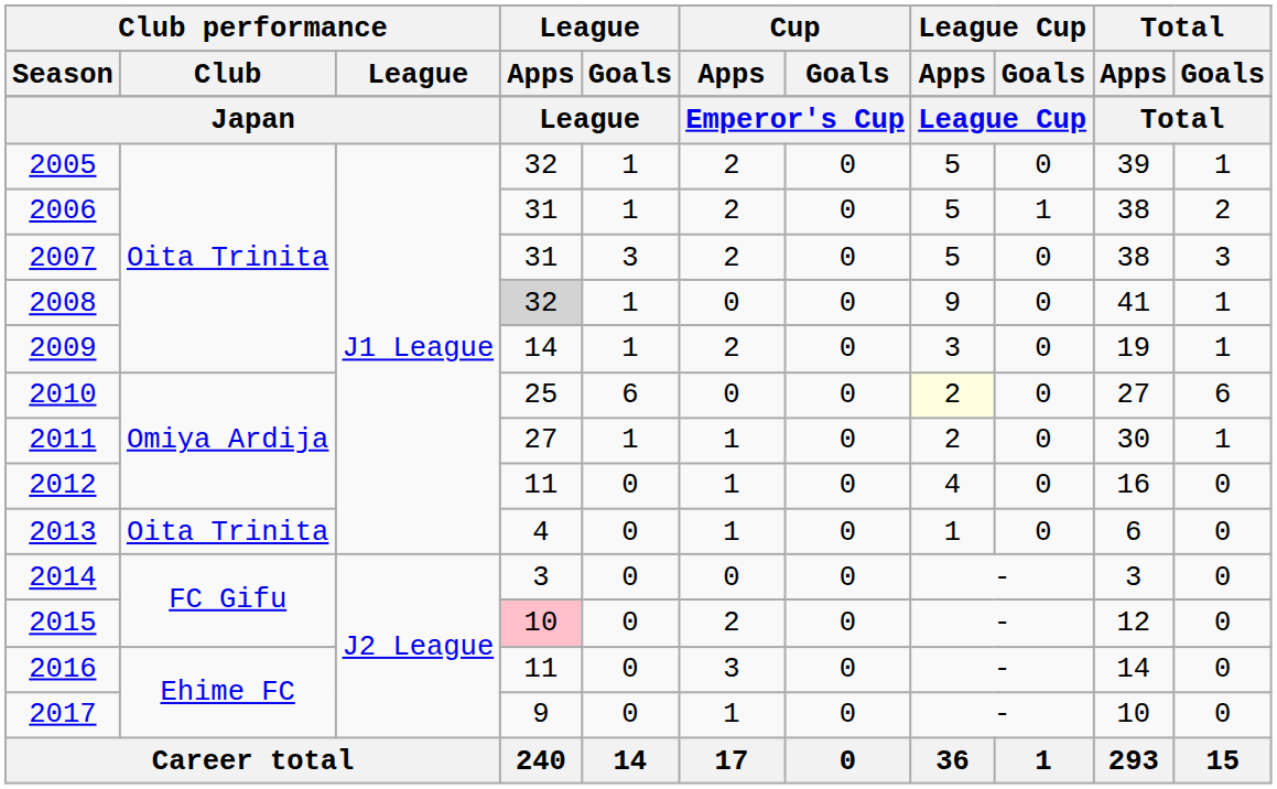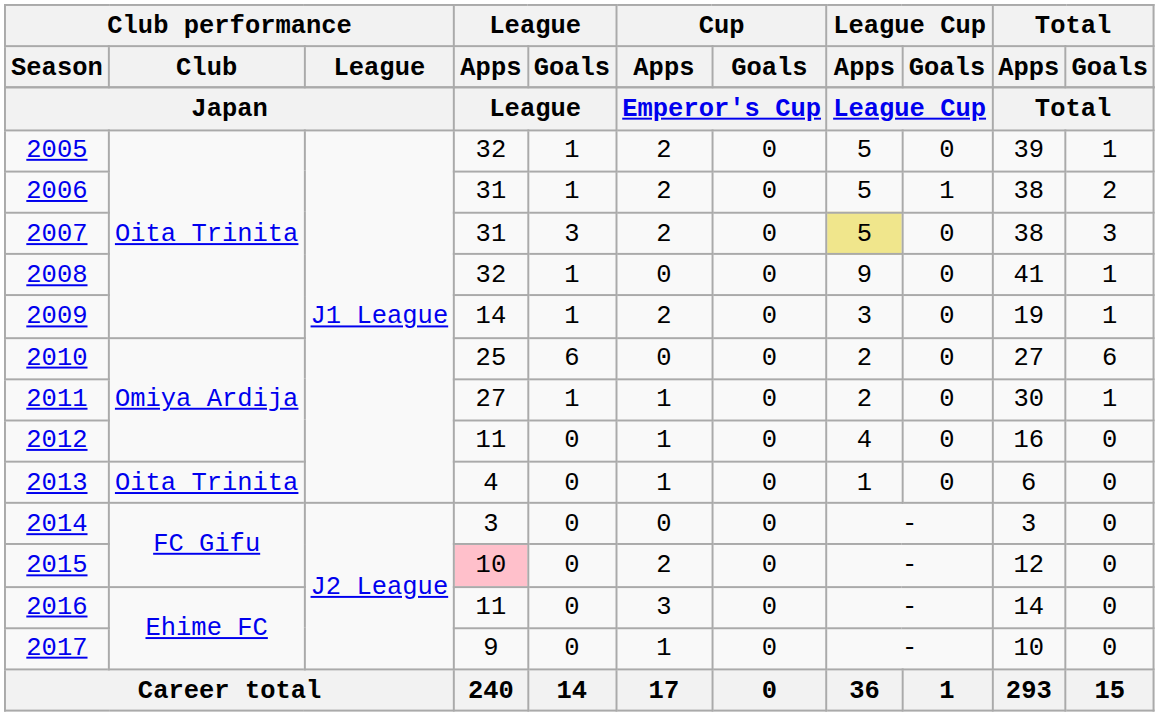2007 | League Cup / Apps: no background -> khaki background
2008 | League / Apps: lightgrey background -> no background
2010 | League Cup / Apps: lightyellow background -> no background
